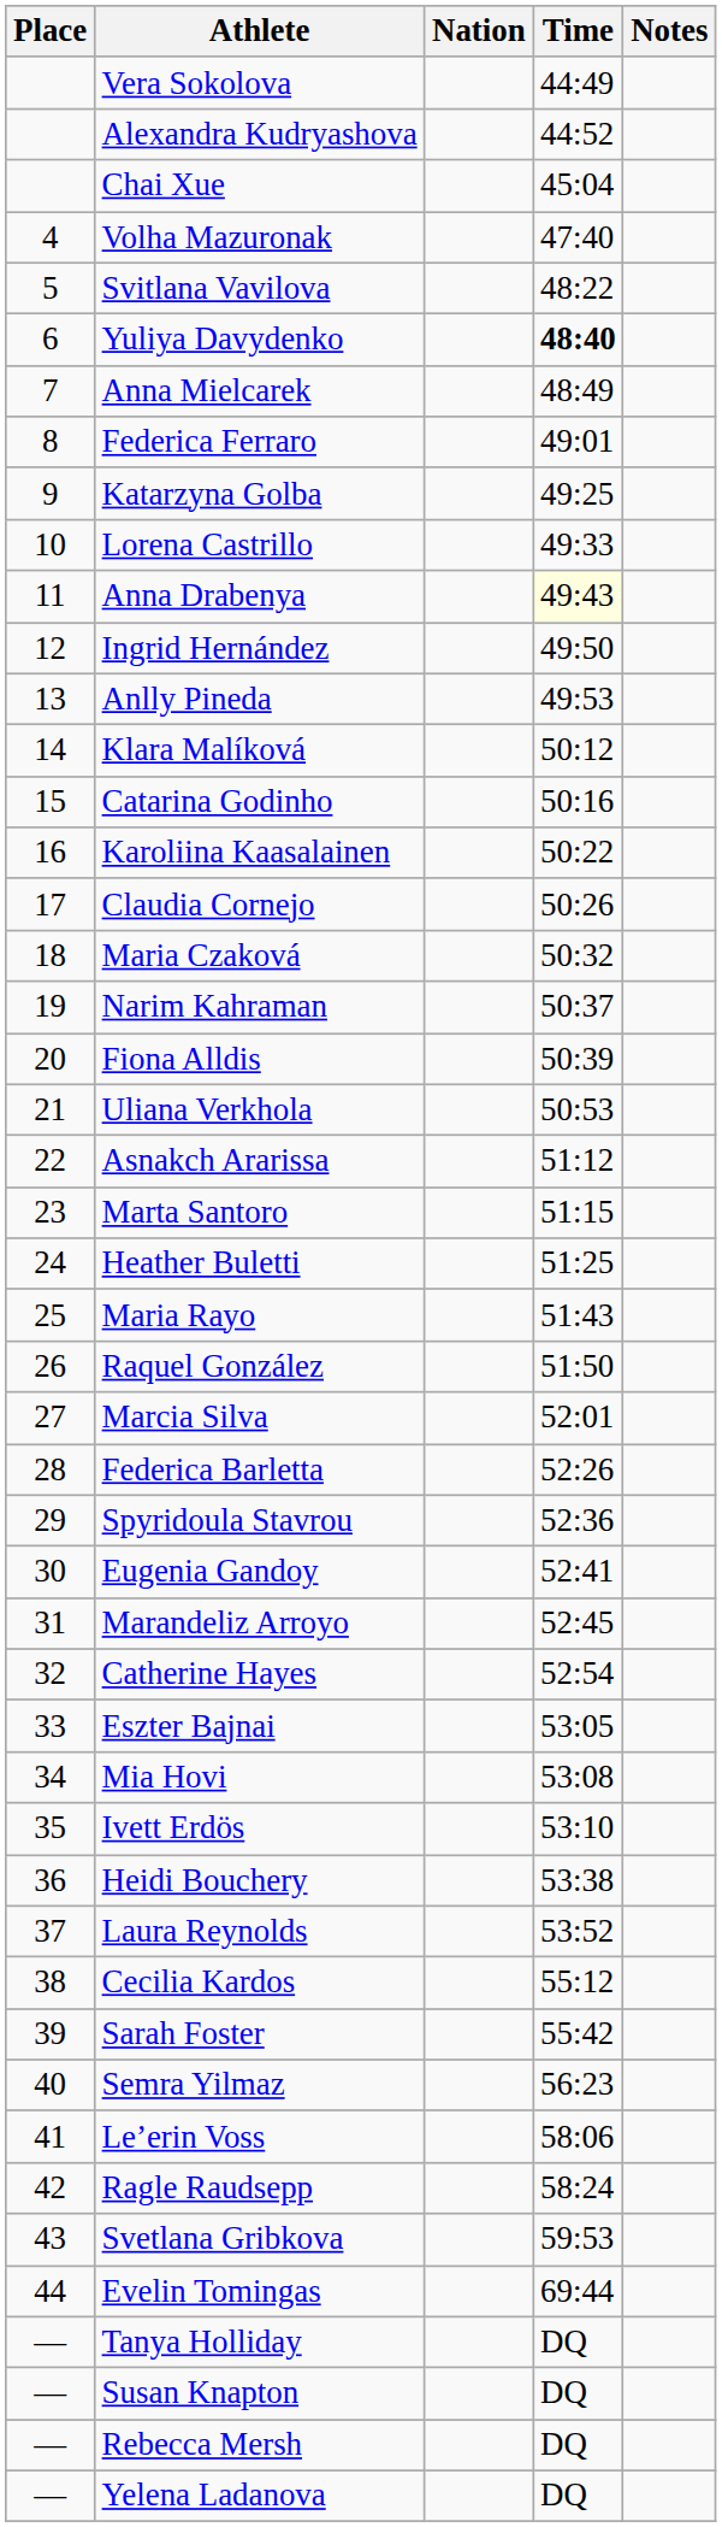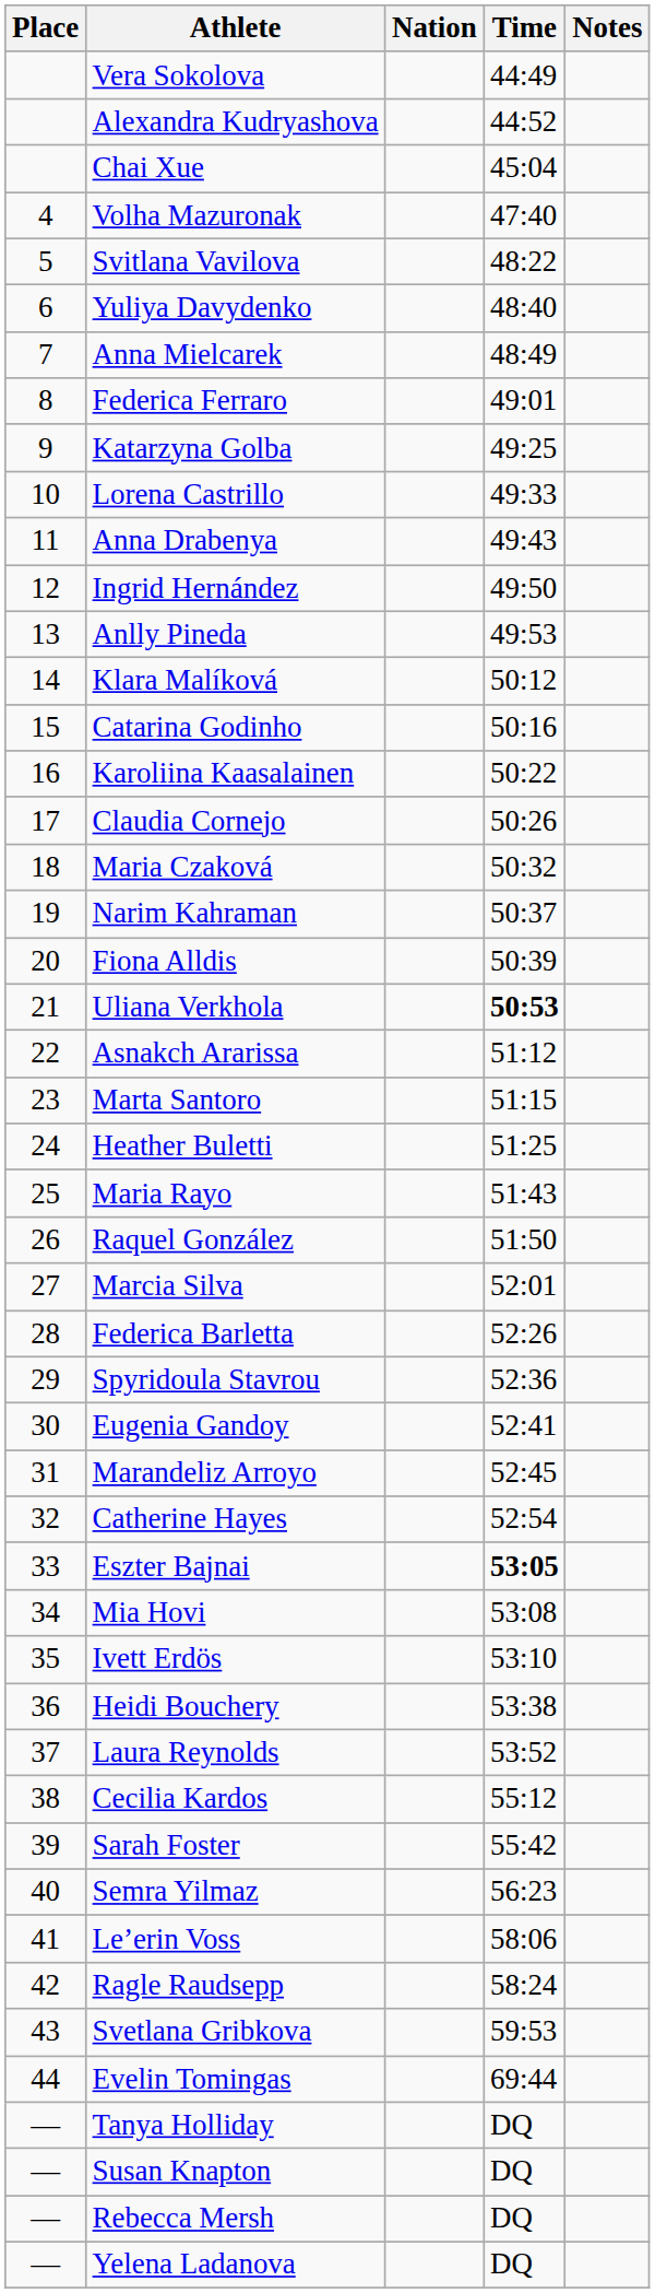Yuliya Davydenko | Time: bold -> normal
Anna Drabenya | Time: lightyellow background -> no background
Uliana Verkhola | Time: normal -> bold
Eszter Bajnai | Time: normal -> bold
